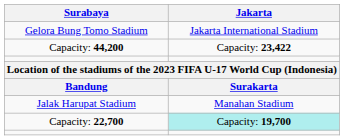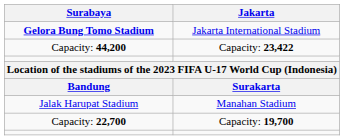Gelora Bung Tomo Stadium | Surabaya: normal -> bold
Capacity: 22,700 | Jakarta: paleturquoise background -> no background
